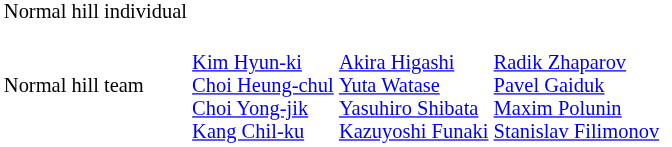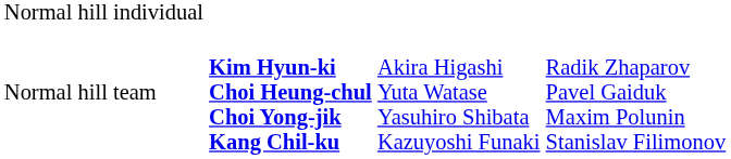Normal hill team | column 2: normal -> bold
